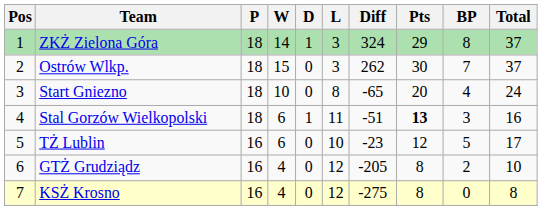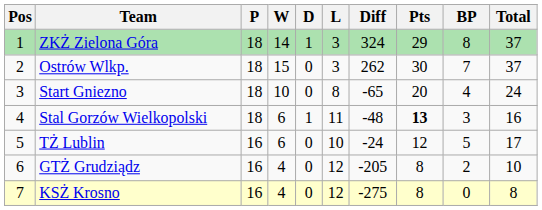Stal Gorzów Wielkopolski | Diff: -51 -> -48
TŻ Lublin | Diff: -23 -> -24
